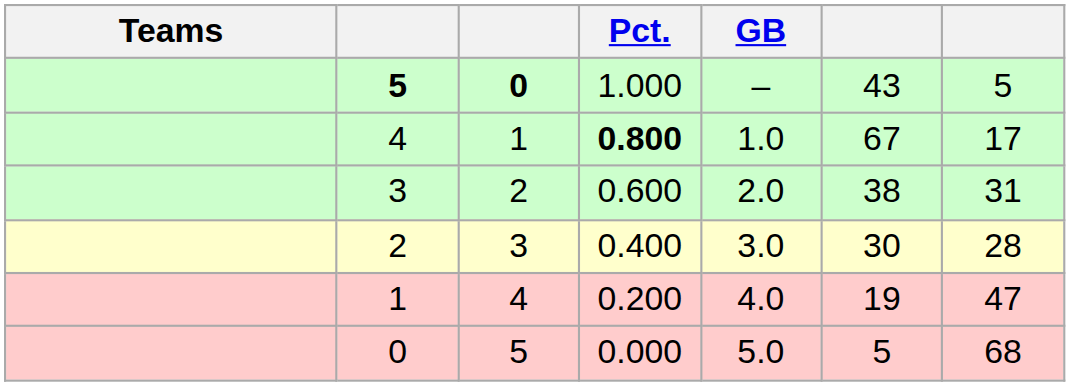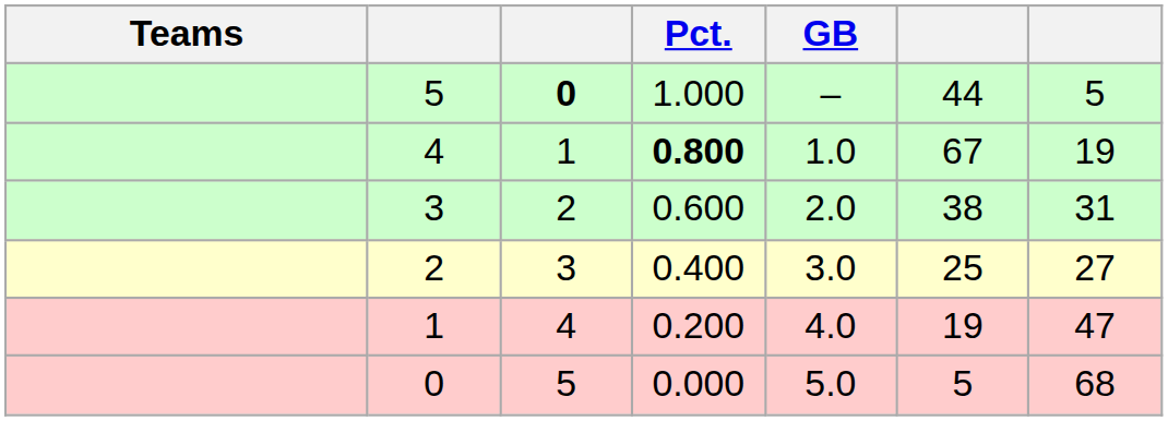row 2 | column 2: bold -> normal
row 2 | column 6: 43 -> 44
row 3 | column 7: 17 -> 19
row 5 | column 6: 30 -> 25
row 5 | column 7: 28 -> 27
